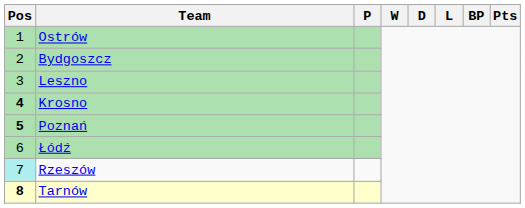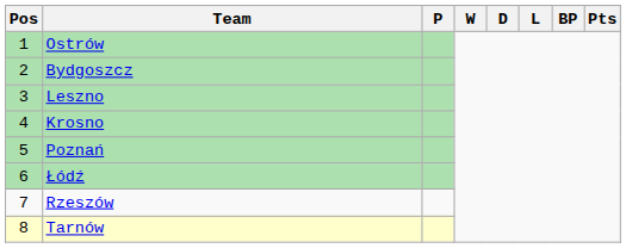Krosno | Pos: bold -> normal
Poznań | Pos: bold -> normal
Rzeszów | Pos: paleturquoise background -> no background
Tarnów | Pos: bold -> normal
